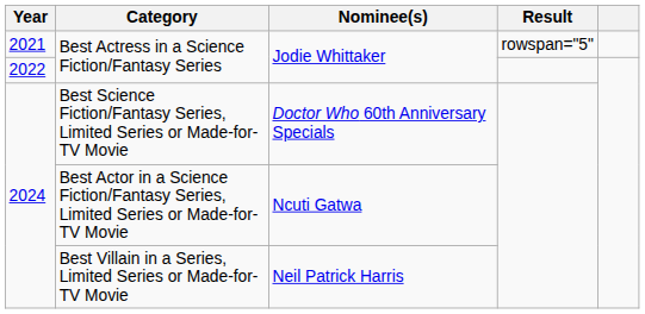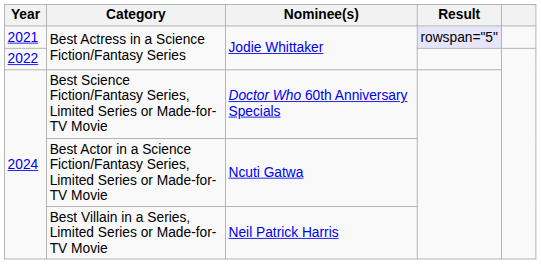2021 / Best Actress in a Science Fiction/Fantasy Series | Result: no background -> lavender background
